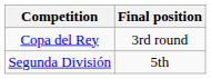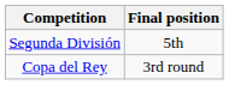rows swapped: Segunda División <-> Copa del Rey
